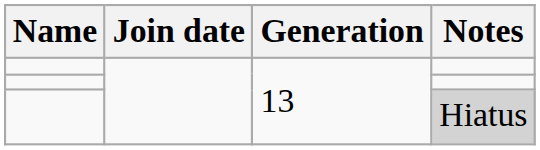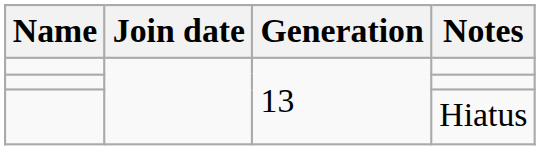Hiatus | Notes: lightgrey background -> no background
